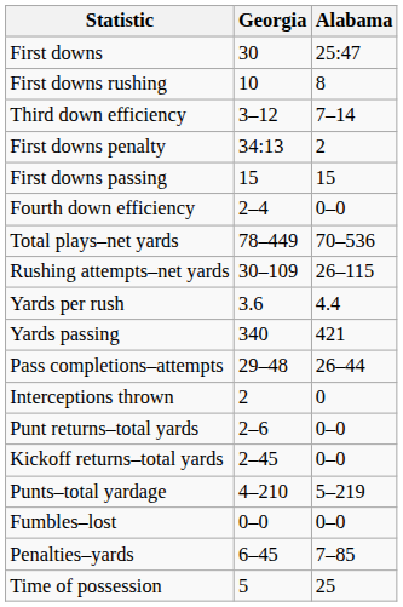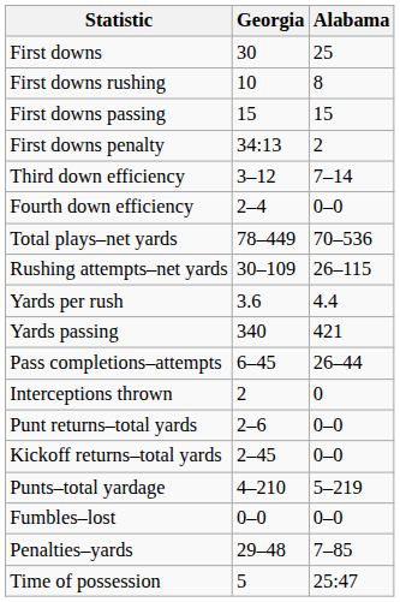First downs | Alabama: 25:47 -> 25
rows swapped: First downs passing <-> Third down efficiency
Pass completions–attempts | Georgia: 29–48 -> 6–45
Penalties–yards | Georgia: 6–45 -> 29–48
Time of possession | Alabama: 25 -> 25:47
